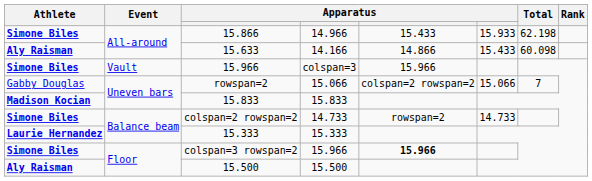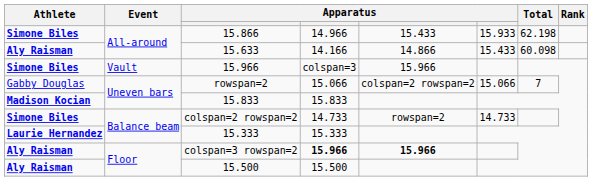colspan=3 rowspan=2 | Athlete: Simone Biles -> Aly Raisman
colspan=3 rowspan=2 | column 4: normal -> bold
